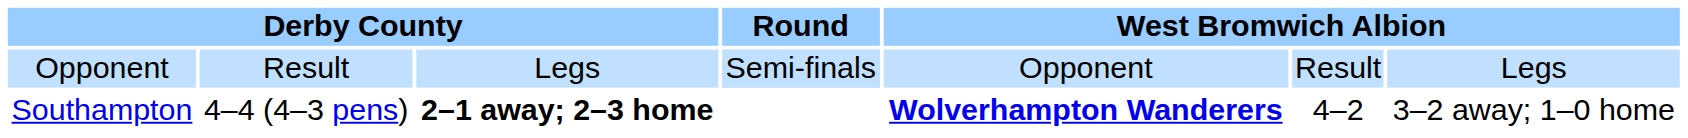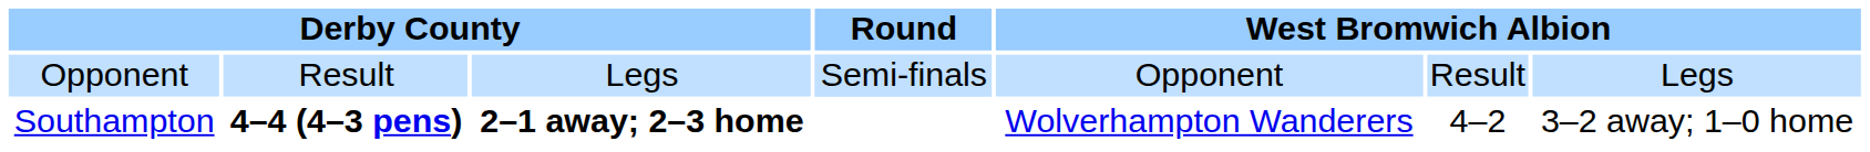Southampton | column 2: normal -> bold
Southampton | column 5: bold -> normal
